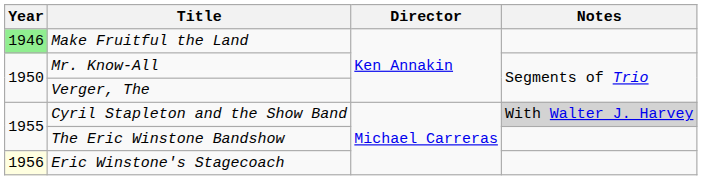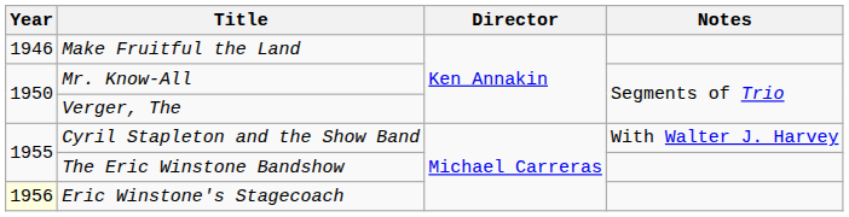Make Fruitful the Land | Year: lightgreen background -> no background
Cyril Stapleton and the Show Band | Notes: lightgrey background -> no background
